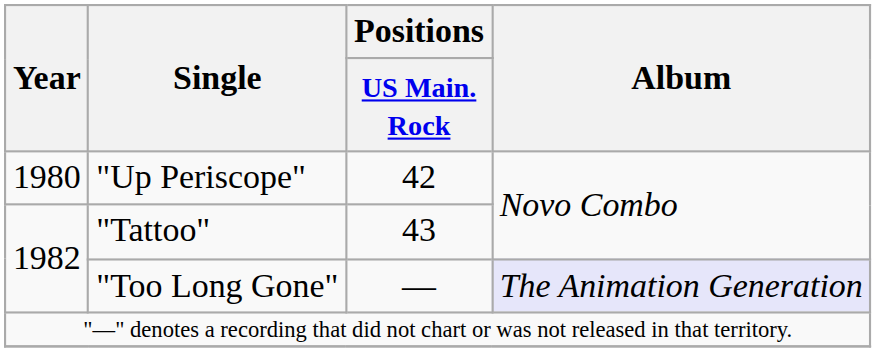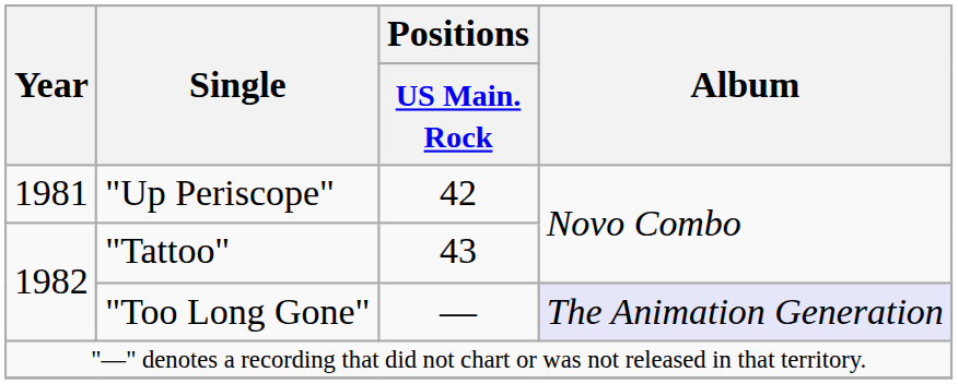"Up Periscope" | Year: 1980 -> 1981
